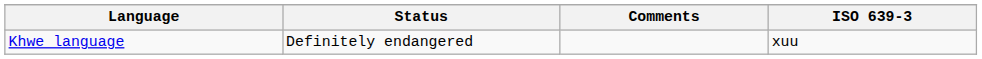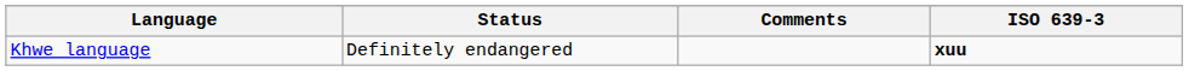Khwe language | ISO 639-3: normal -> bold
